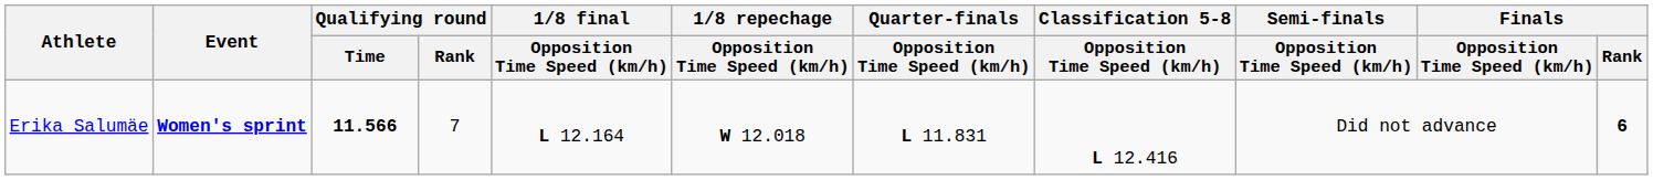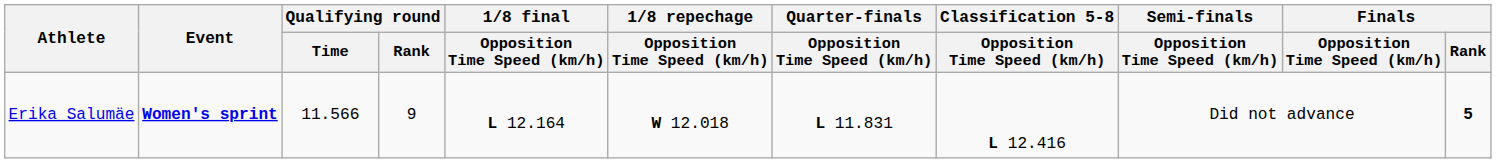Erika Salumäe | Qualifying round / Time: bold -> normal
Erika Salumäe | Qualifying round / Rank: 7 -> 9
Erika Salumäe | Finals / Rank: 6 -> 5
